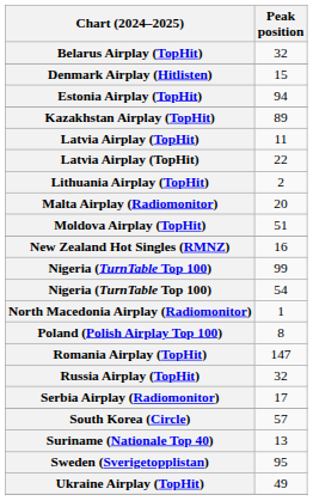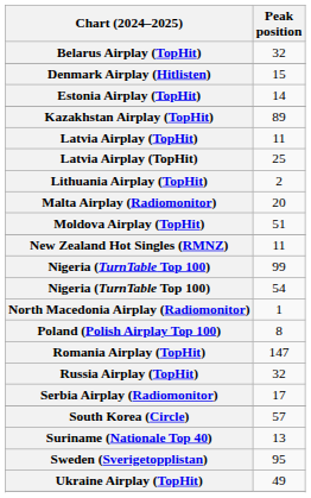row 4 | Peak position: 94 -> 14
row 7 | Peak position: 22 -> 25
row 11 | Peak position: 16 -> 11
